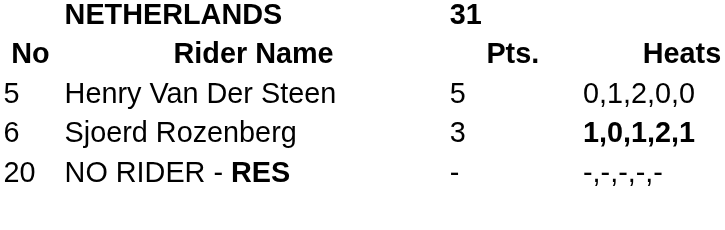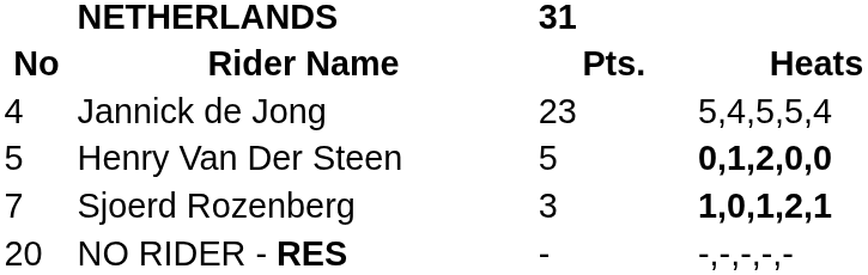+ row: 4 | Jannick de Jong | 23 | 5,4,5,5,4
Henry Van Der Steen | Heats: normal -> bold
Sjoerd Rozenberg | No: 6 -> 7
